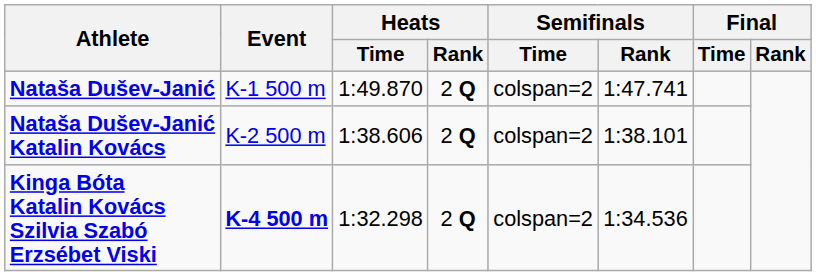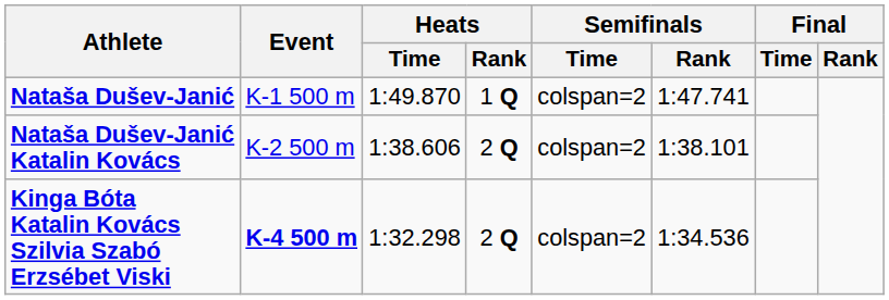Nataša Dušev-Janić | Heats / Rank: 2 Q -> 1 Q
